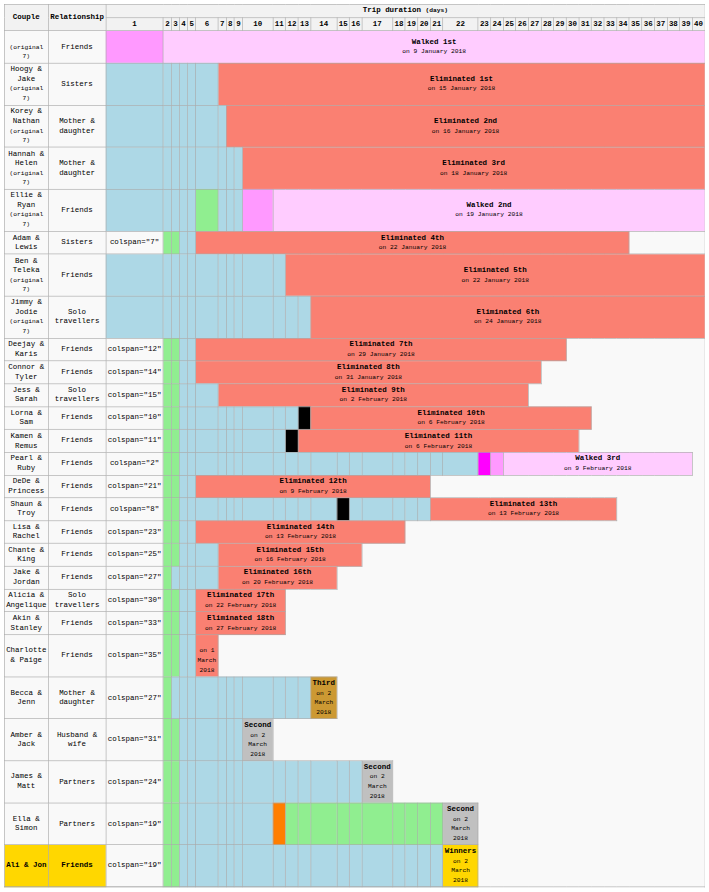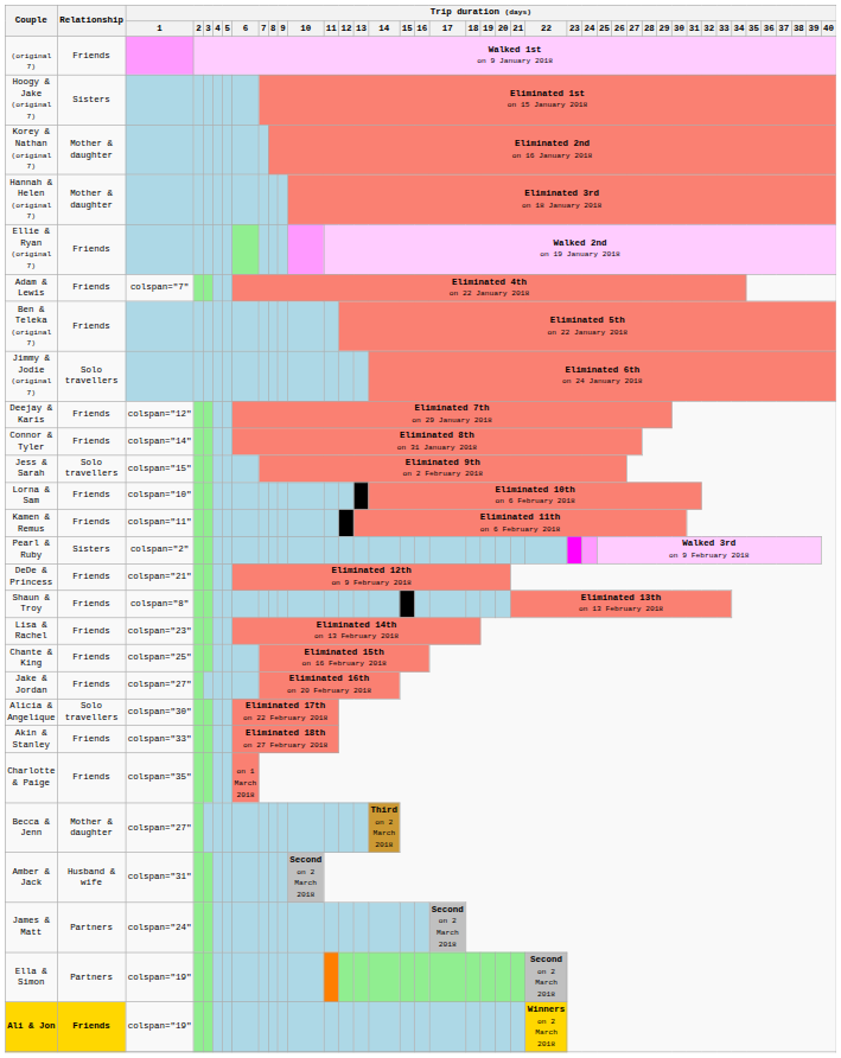Adam & Lewis | Relationship: Sisters -> Friends
Pearl & Ruby | Relationship: Friends -> Sisters
